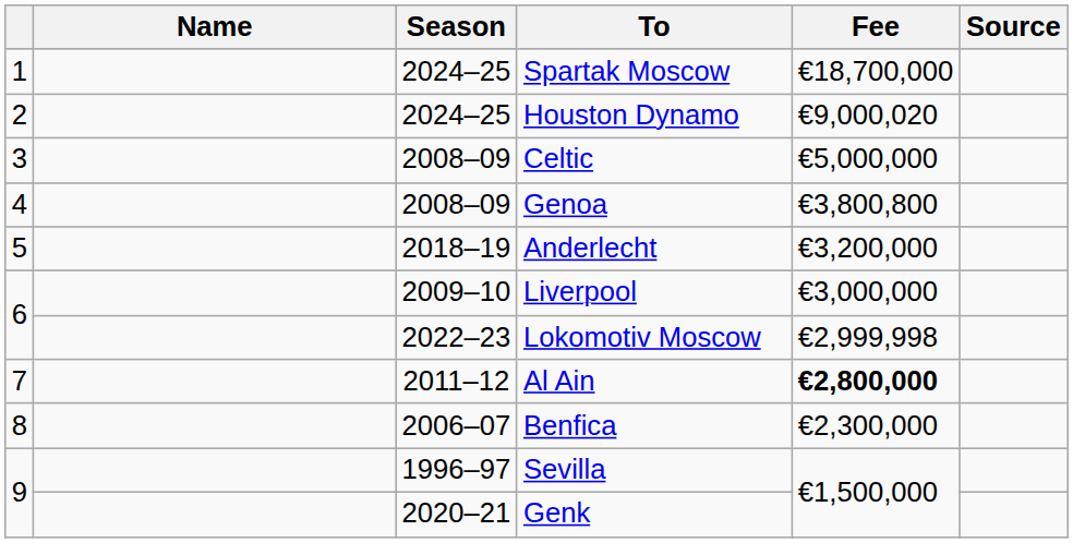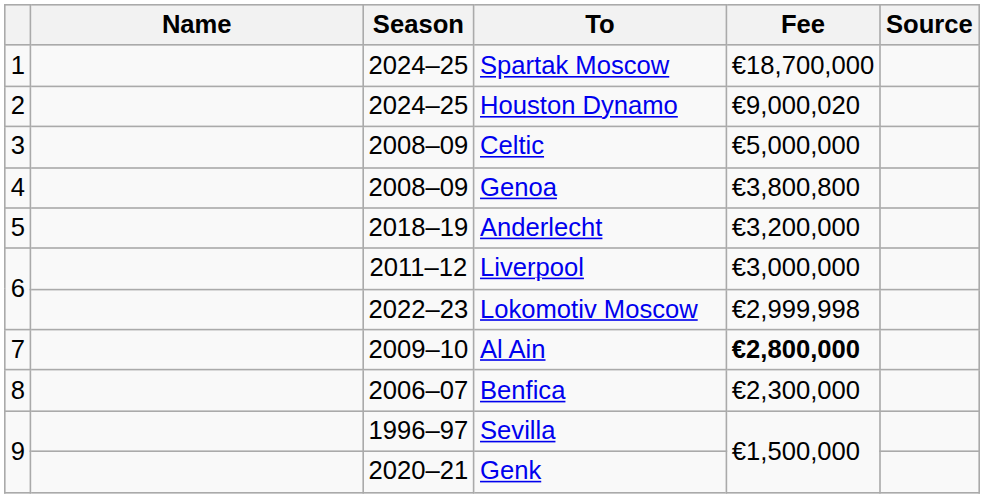Liverpool | Season: 2009–10 -> 2011–12
Al Ain | Season: 2011–12 -> 2009–10
